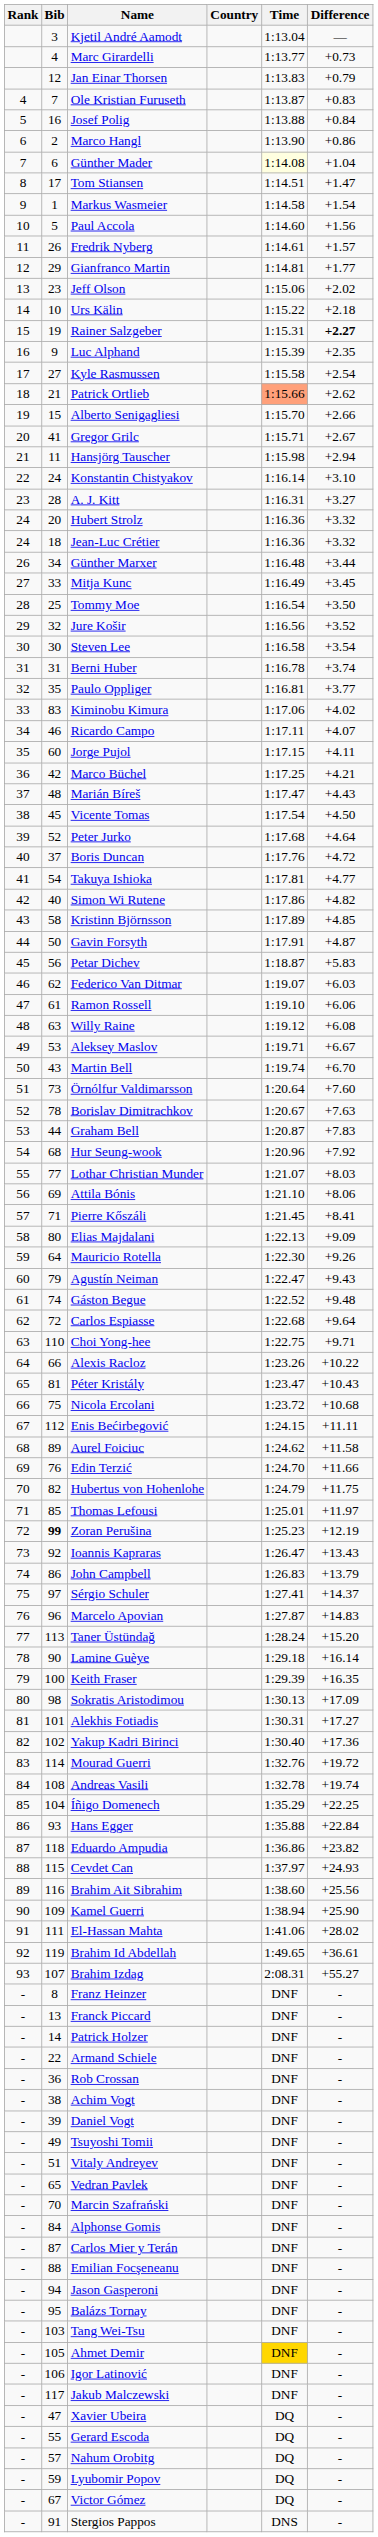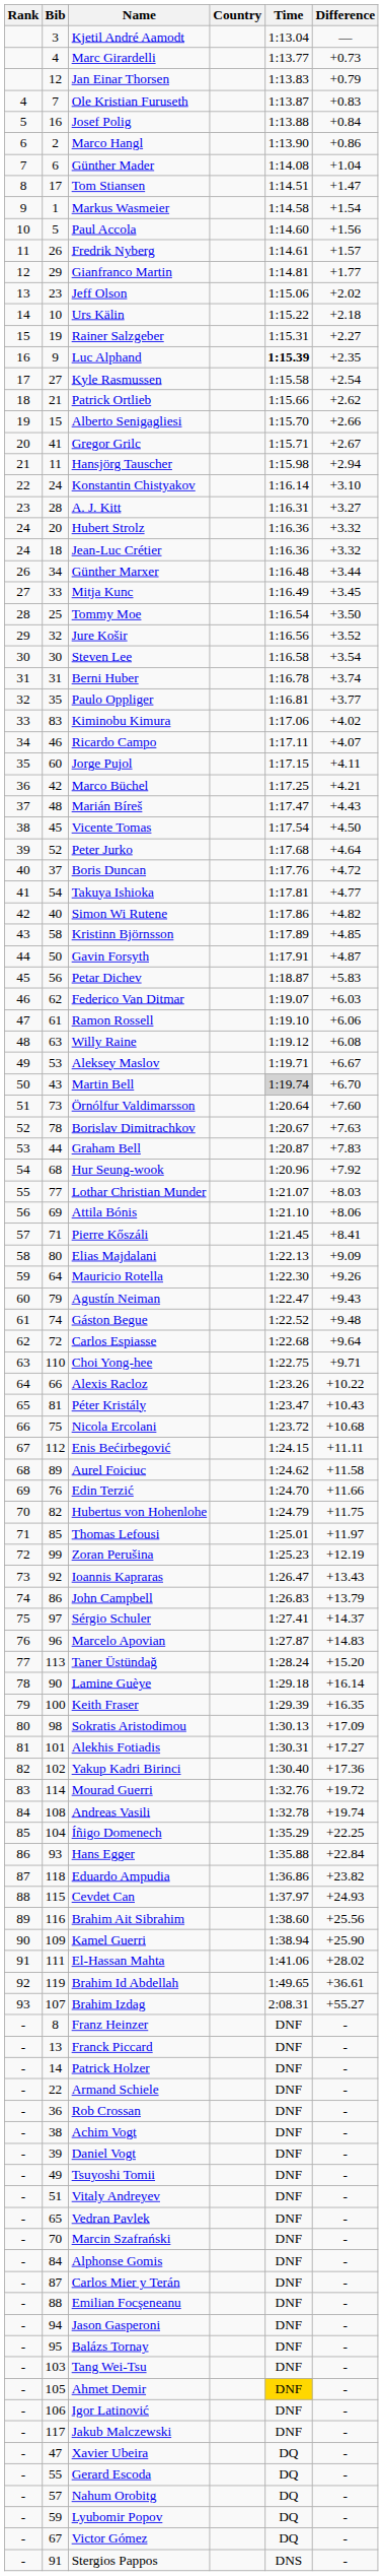Günther Mader | Time: lightyellow background -> no background
Rainer Salzgeber | Difference: bold -> normal
Luc Alphand | Time: normal -> bold
Patrick Ortlieb | Time: lightsalmon background -> no background
Martin Bell | Time: no background -> lightgrey background
Zoran Perušina | Bib: bold -> normal
